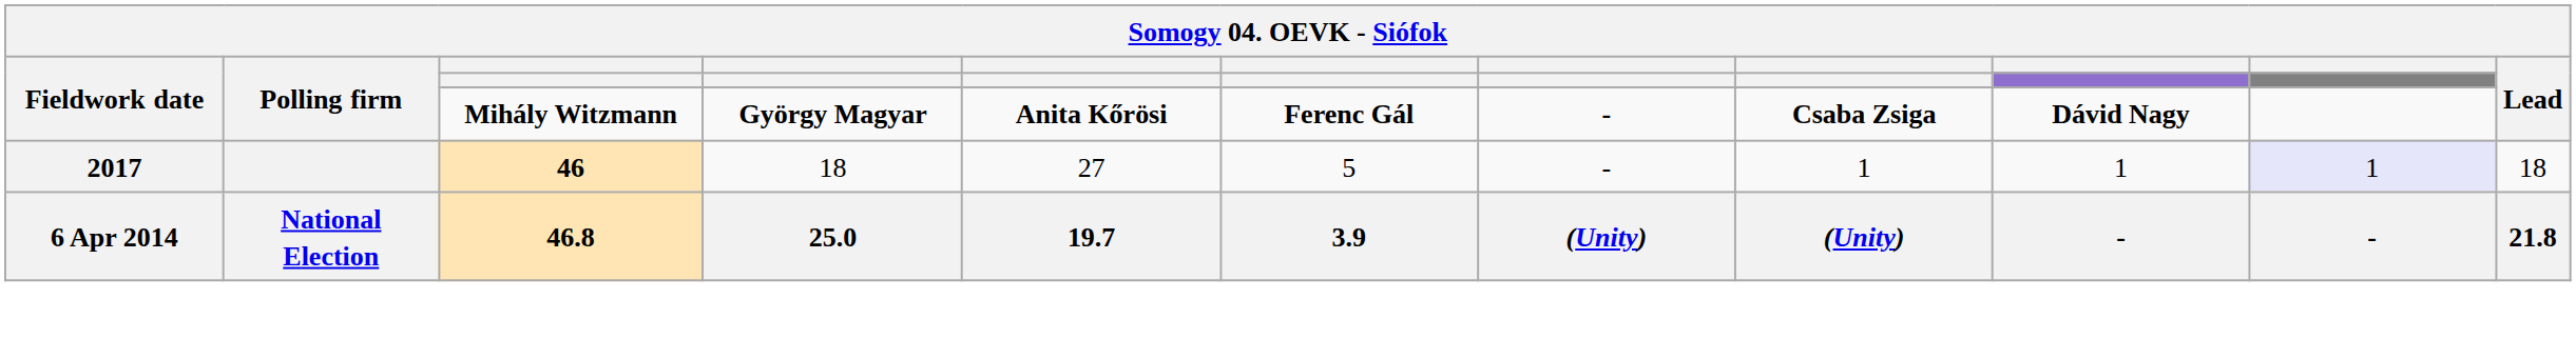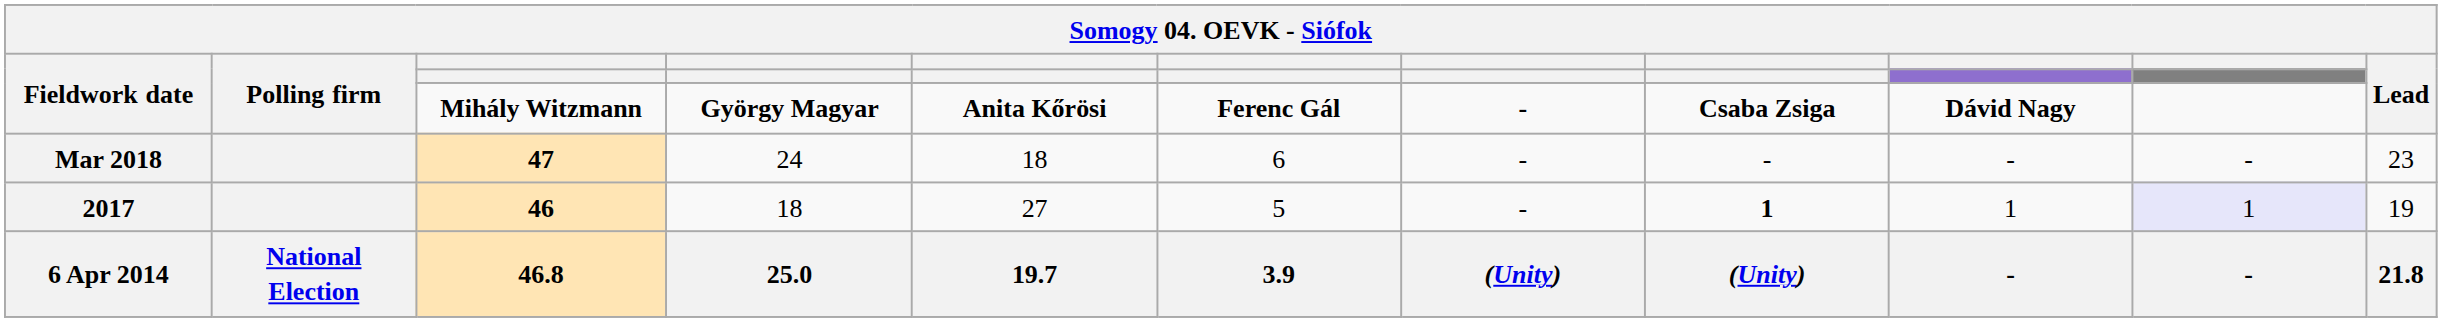+ row: Mar 2018 | 47 | 24 | 18 | 6 | - | - | - | - | 23
2017 | column 8: normal -> bold
2017 | Lead: 18 -> 19
